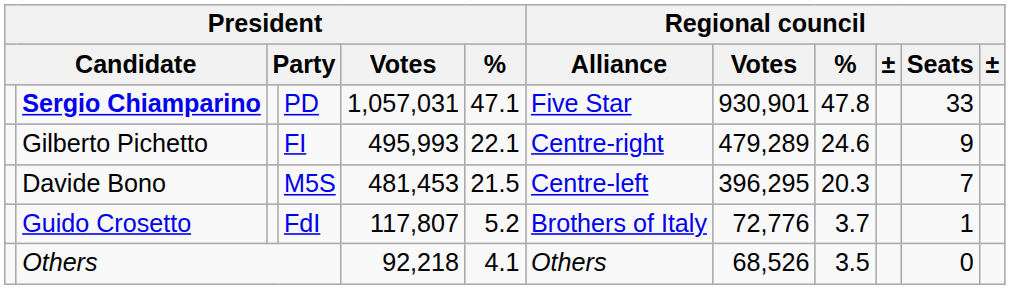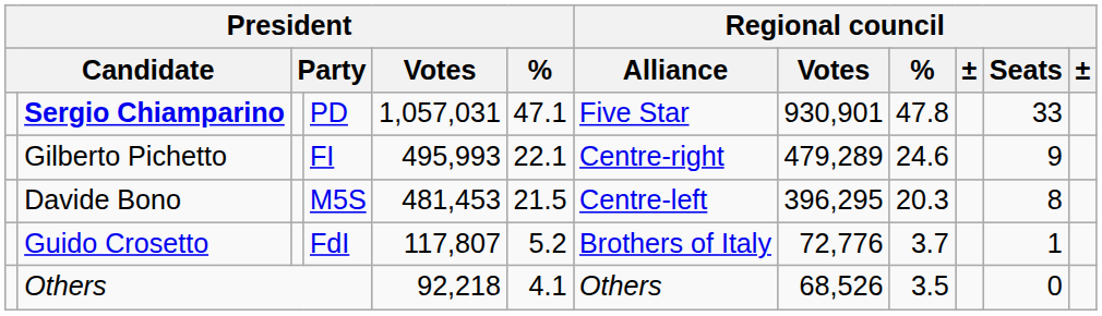Davide Bono | Regional council / Seats: 7 -> 8
